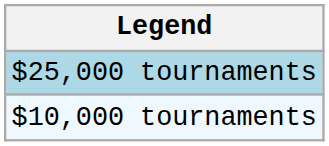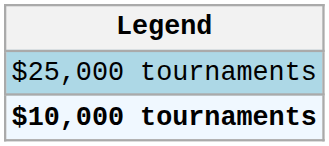row 3 | column 1: normal -> bold
